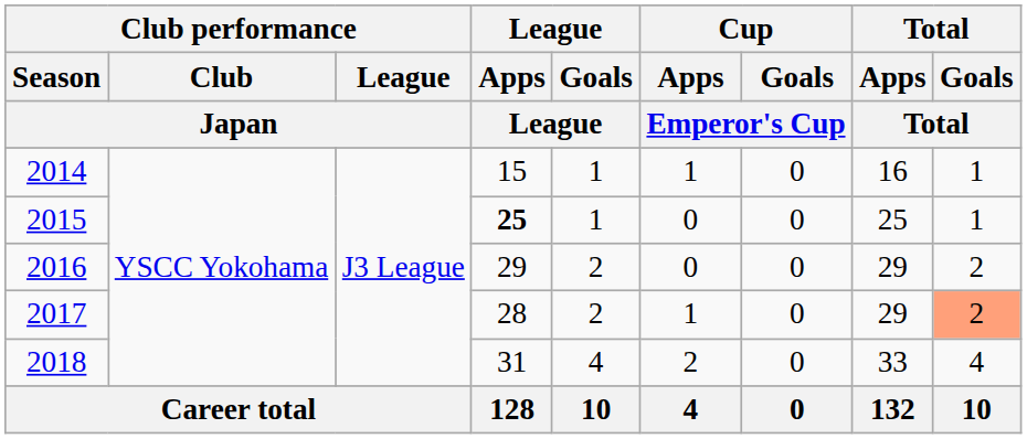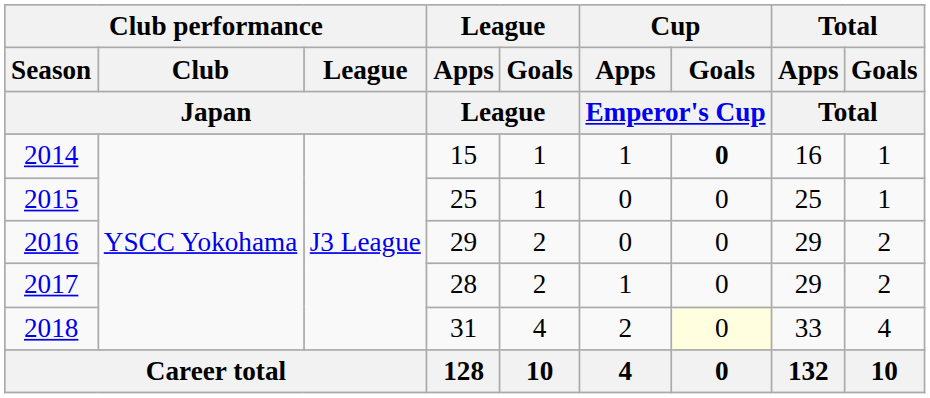2014 | Cup / Goals / Emperor's Cup: normal -> bold
2015 | League / Apps / League: bold -> normal
2017 | Total / Goals / Total: lightsalmon background -> no background
2018 | Cup / Goals / Emperor's Cup: no background -> lightyellow background
